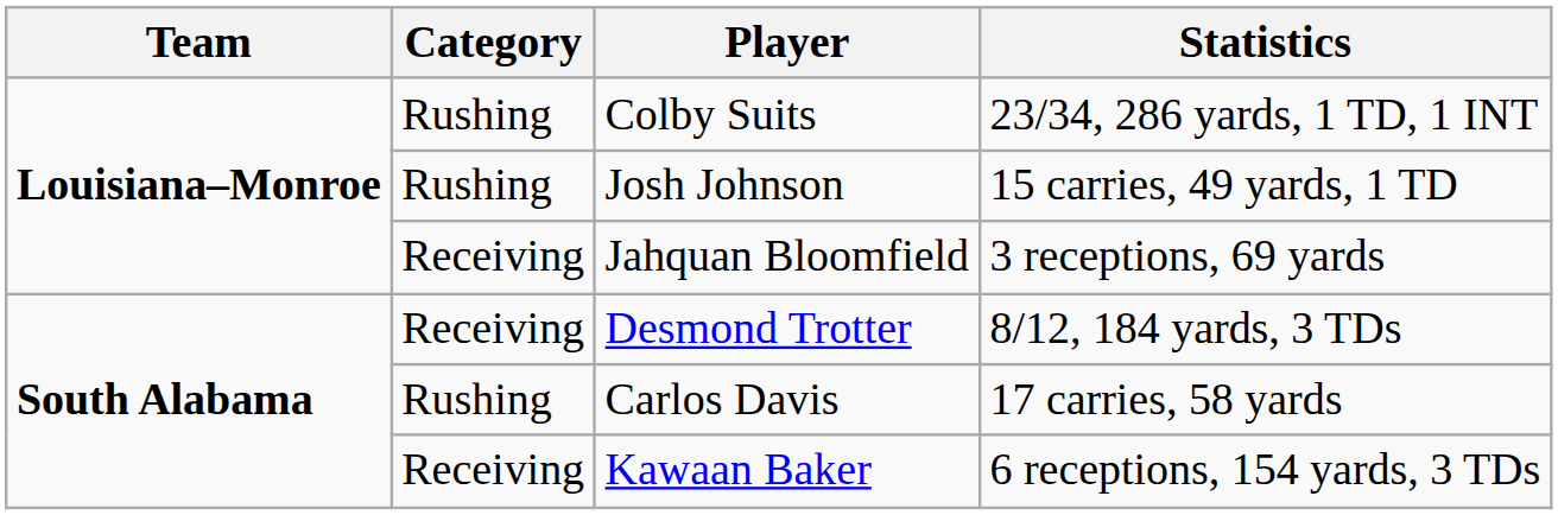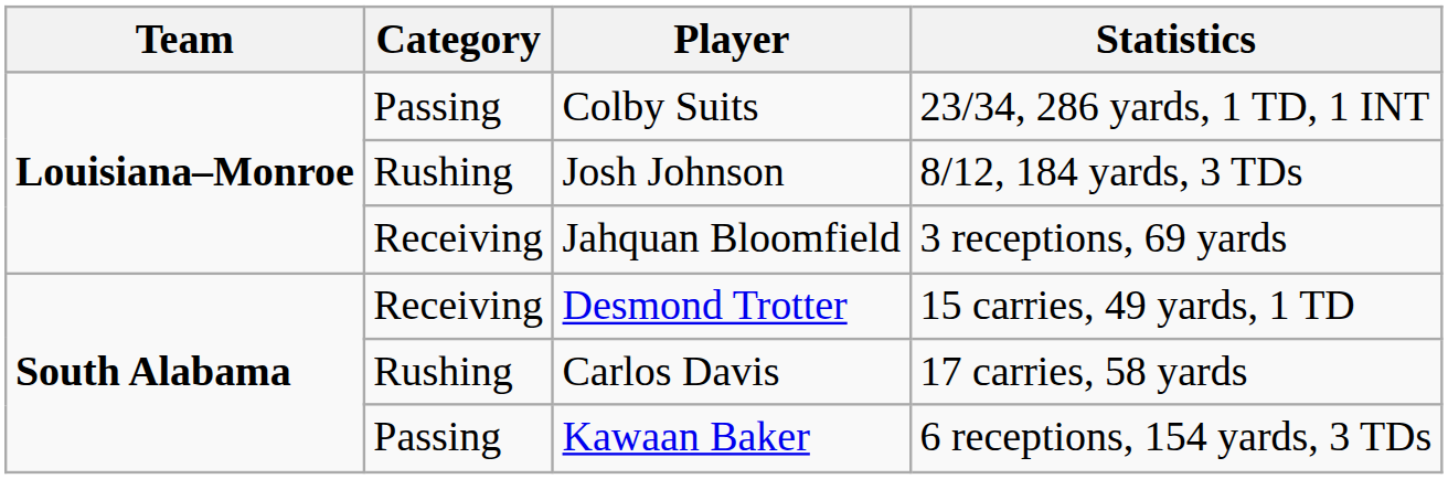Colby Suits | Category: Rushing -> Passing
Josh Johnson | Statistics: 15 carries, 49 yards, 1 TD -> 8/12, 184 yards, 3 TDs
Desmond Trotter | Statistics: 8/12, 184 yards, 3 TDs -> 15 carries, 49 yards, 1 TD
Kawaan Baker | Category: Receiving -> Passing
